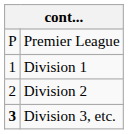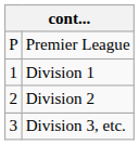Division 3, etc. | column 1: bold -> normal
